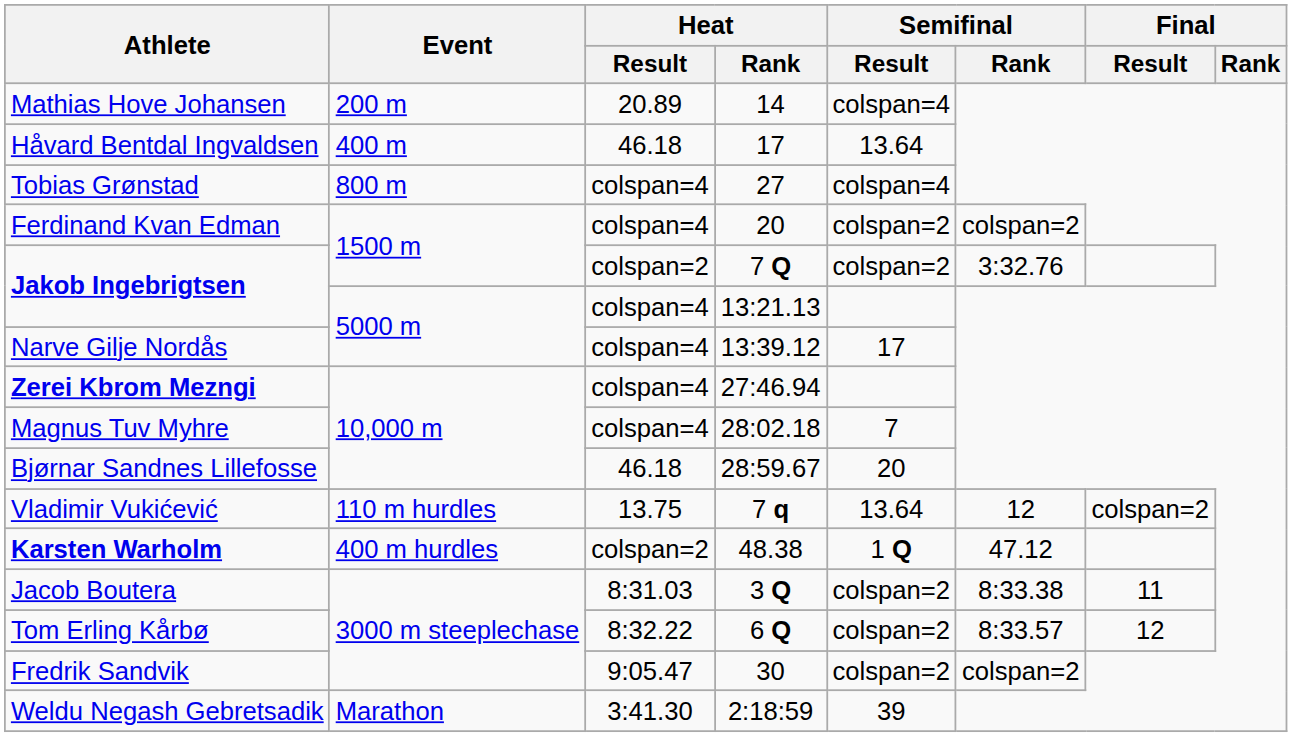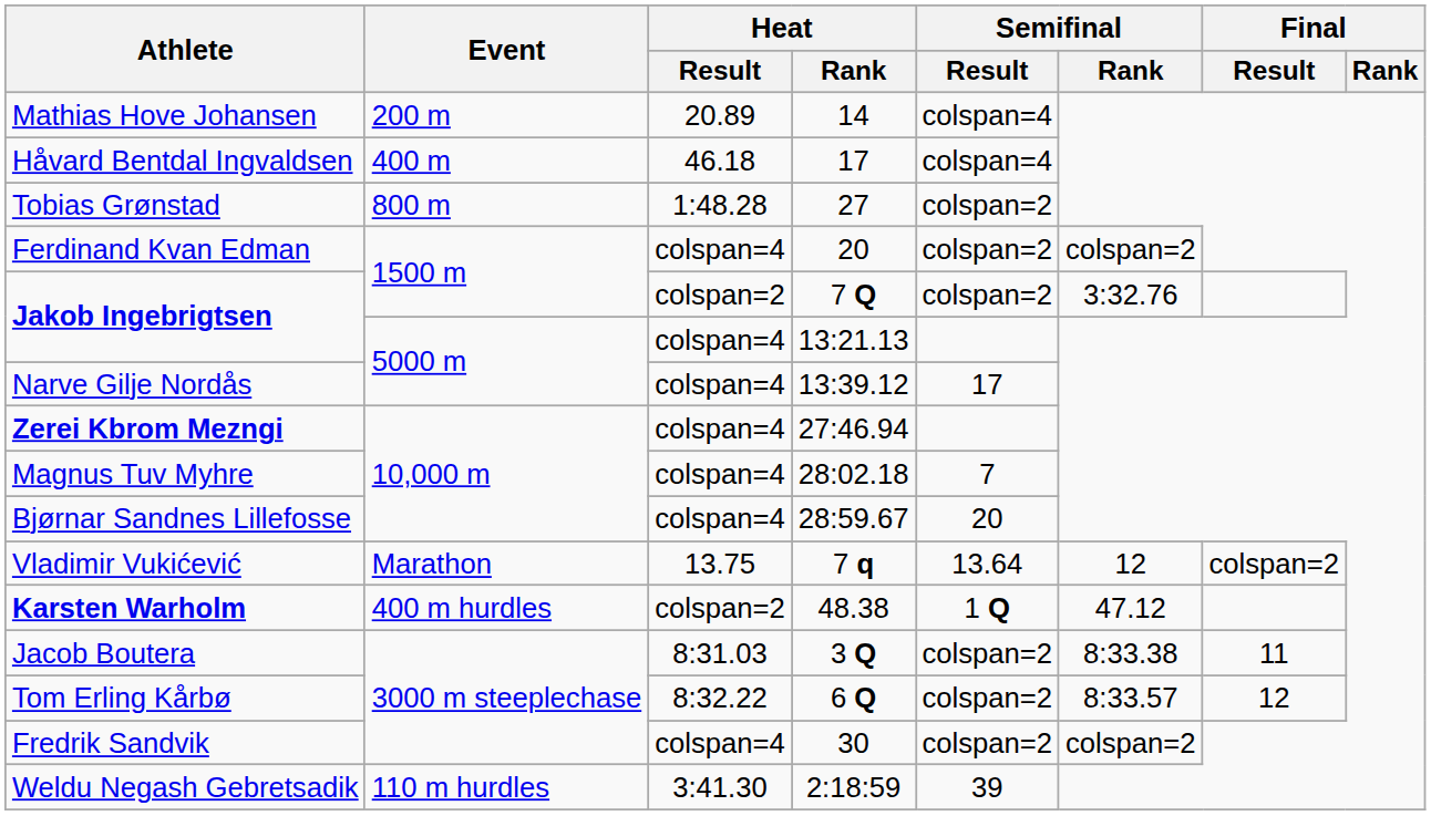Håvard Bentdal Ingvaldsen | Semifinal / Result: 13.64 -> colspan=4
Tobias Grønstad | Heat / Result: colspan=4 -> 1:48.28
Tobias Grønstad | Semifinal / Result: colspan=4 -> colspan=2
Bjørnar Sandnes Lillefosse | Heat / Result: 46.18 -> colspan=4
Vladimir Vukićević | Event: 110 m hurdles -> Marathon
Fredrik Sandvik | Heat / Result: 9:05.47 -> colspan=4
Weldu Negash Gebretsadik | Event: Marathon -> 110 m hurdles
